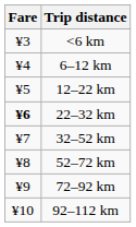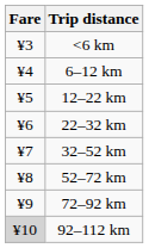22–32 km | Fare: bold -> normal
92–112 km | Fare: no background -> lightgrey background
